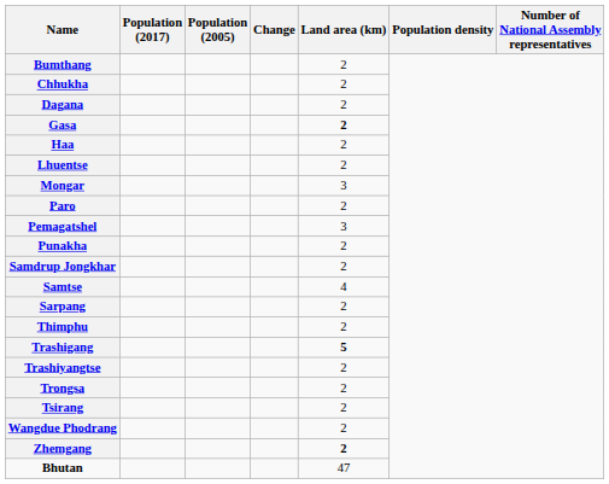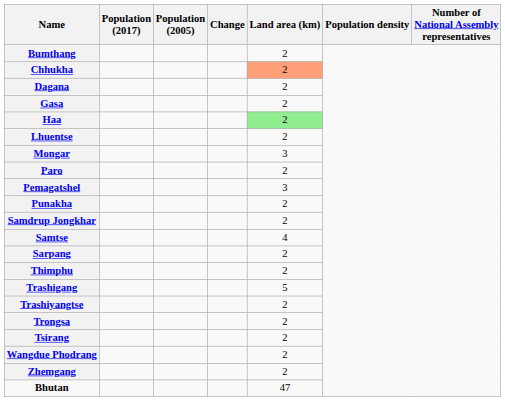Chhukha | Land area (km): no background -> lightsalmon background
Gasa | Land area (km): bold -> normal
Haa | Land area (km): no background -> lightgreen background
Trashigang | Land area (km): bold -> normal
Zhemgang | Land area (km): bold -> normal
